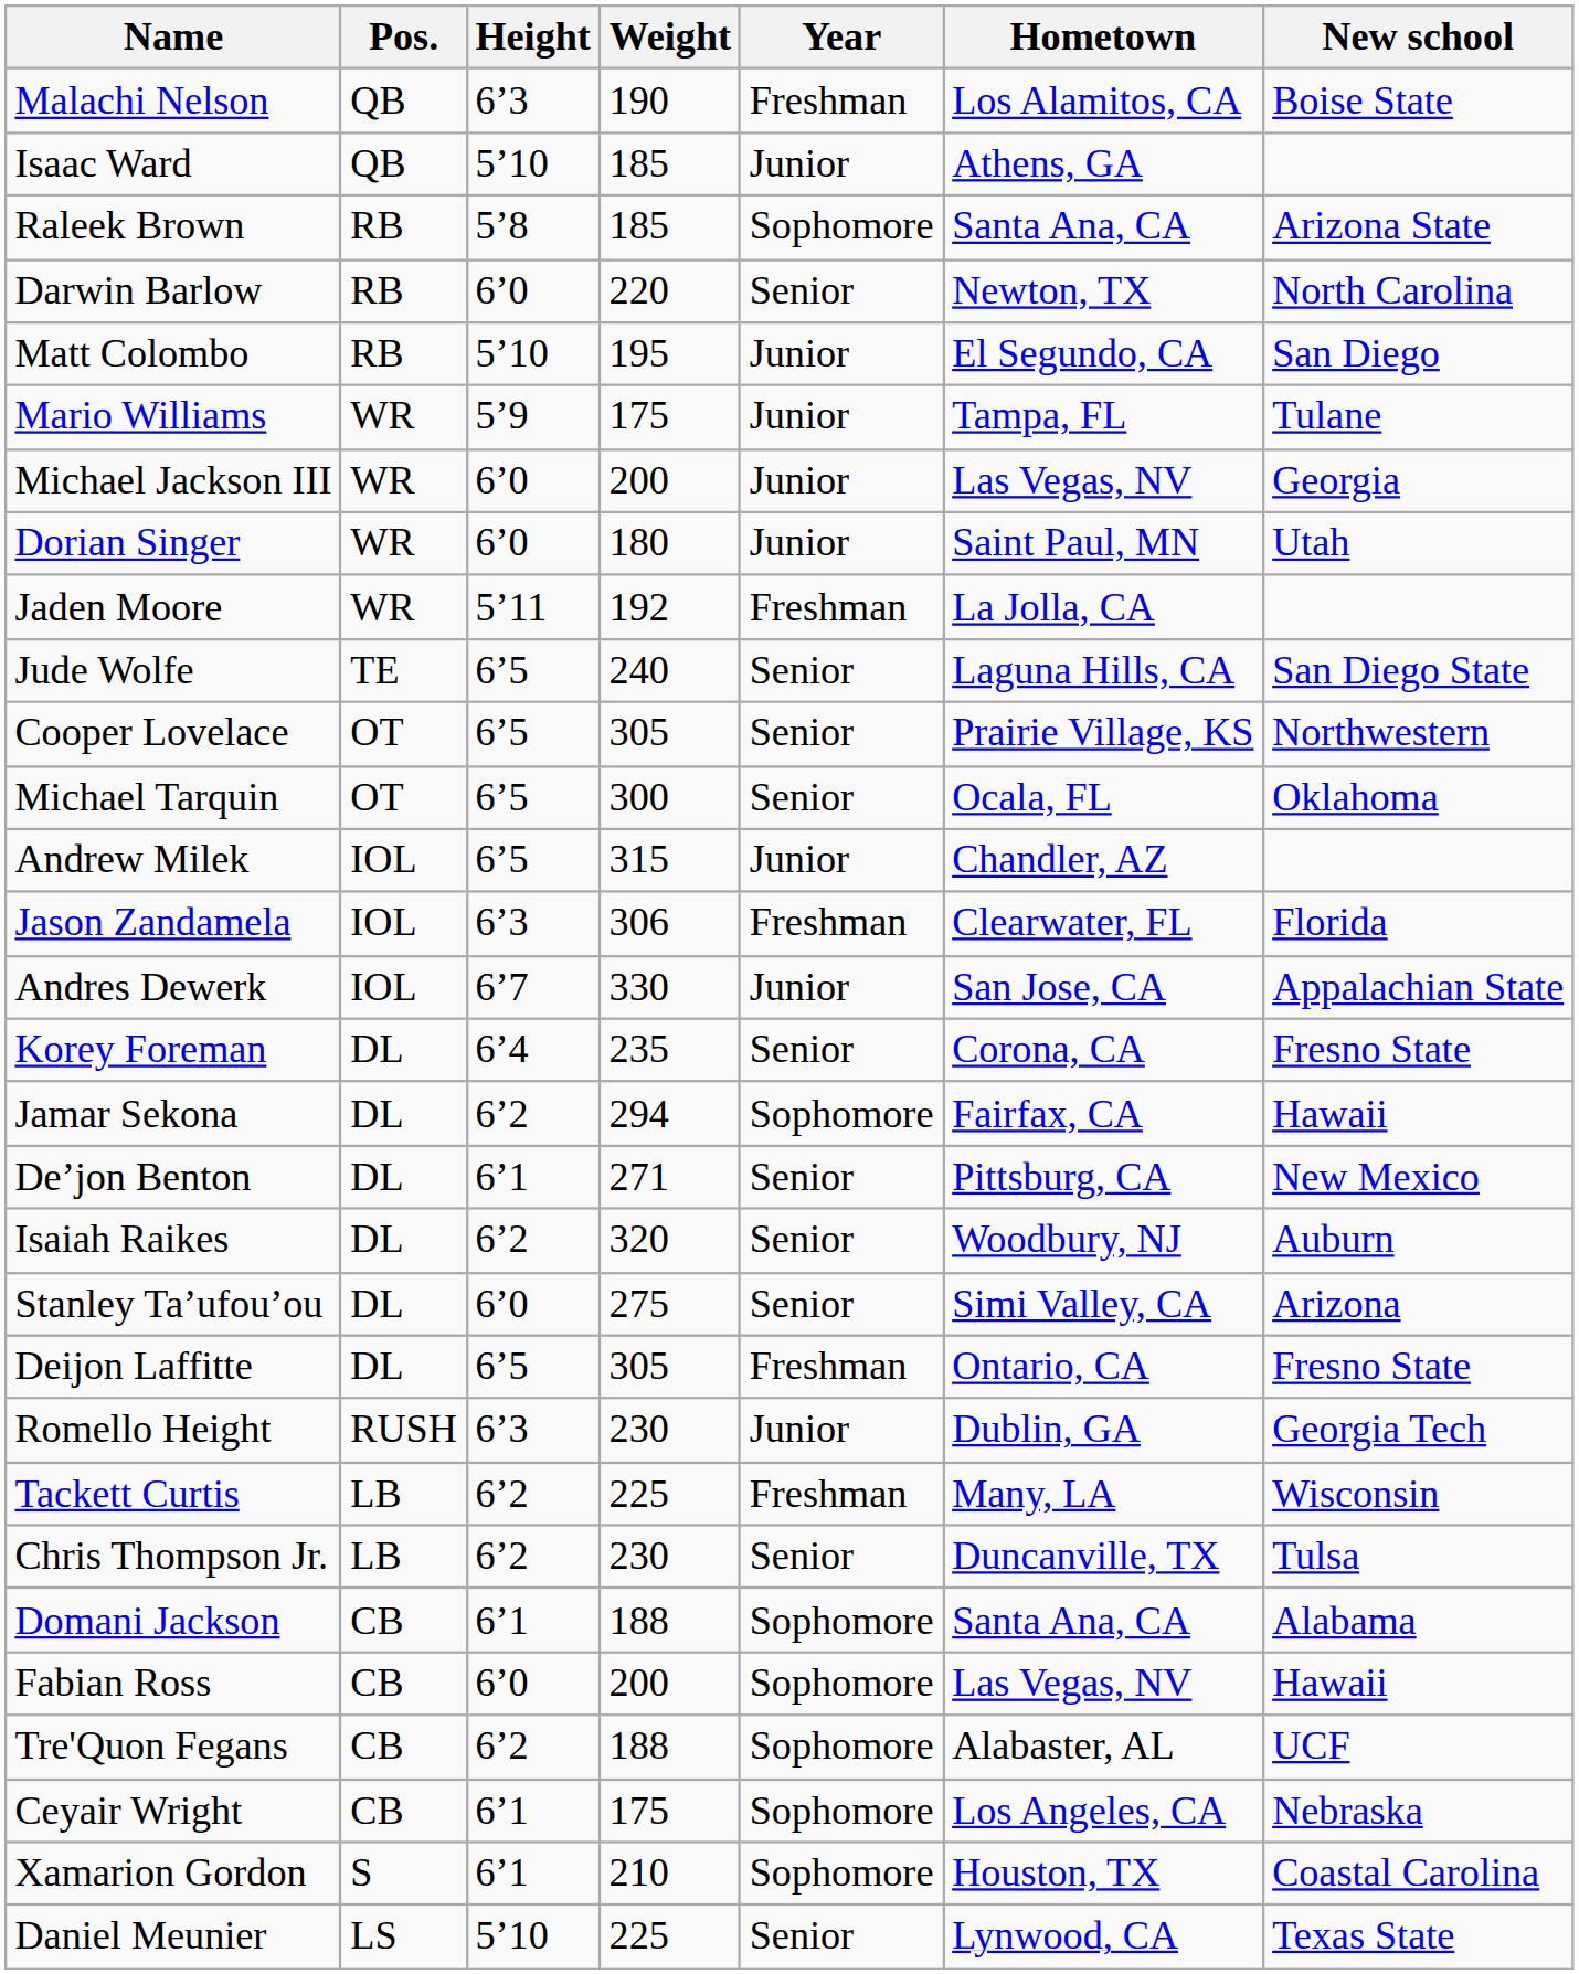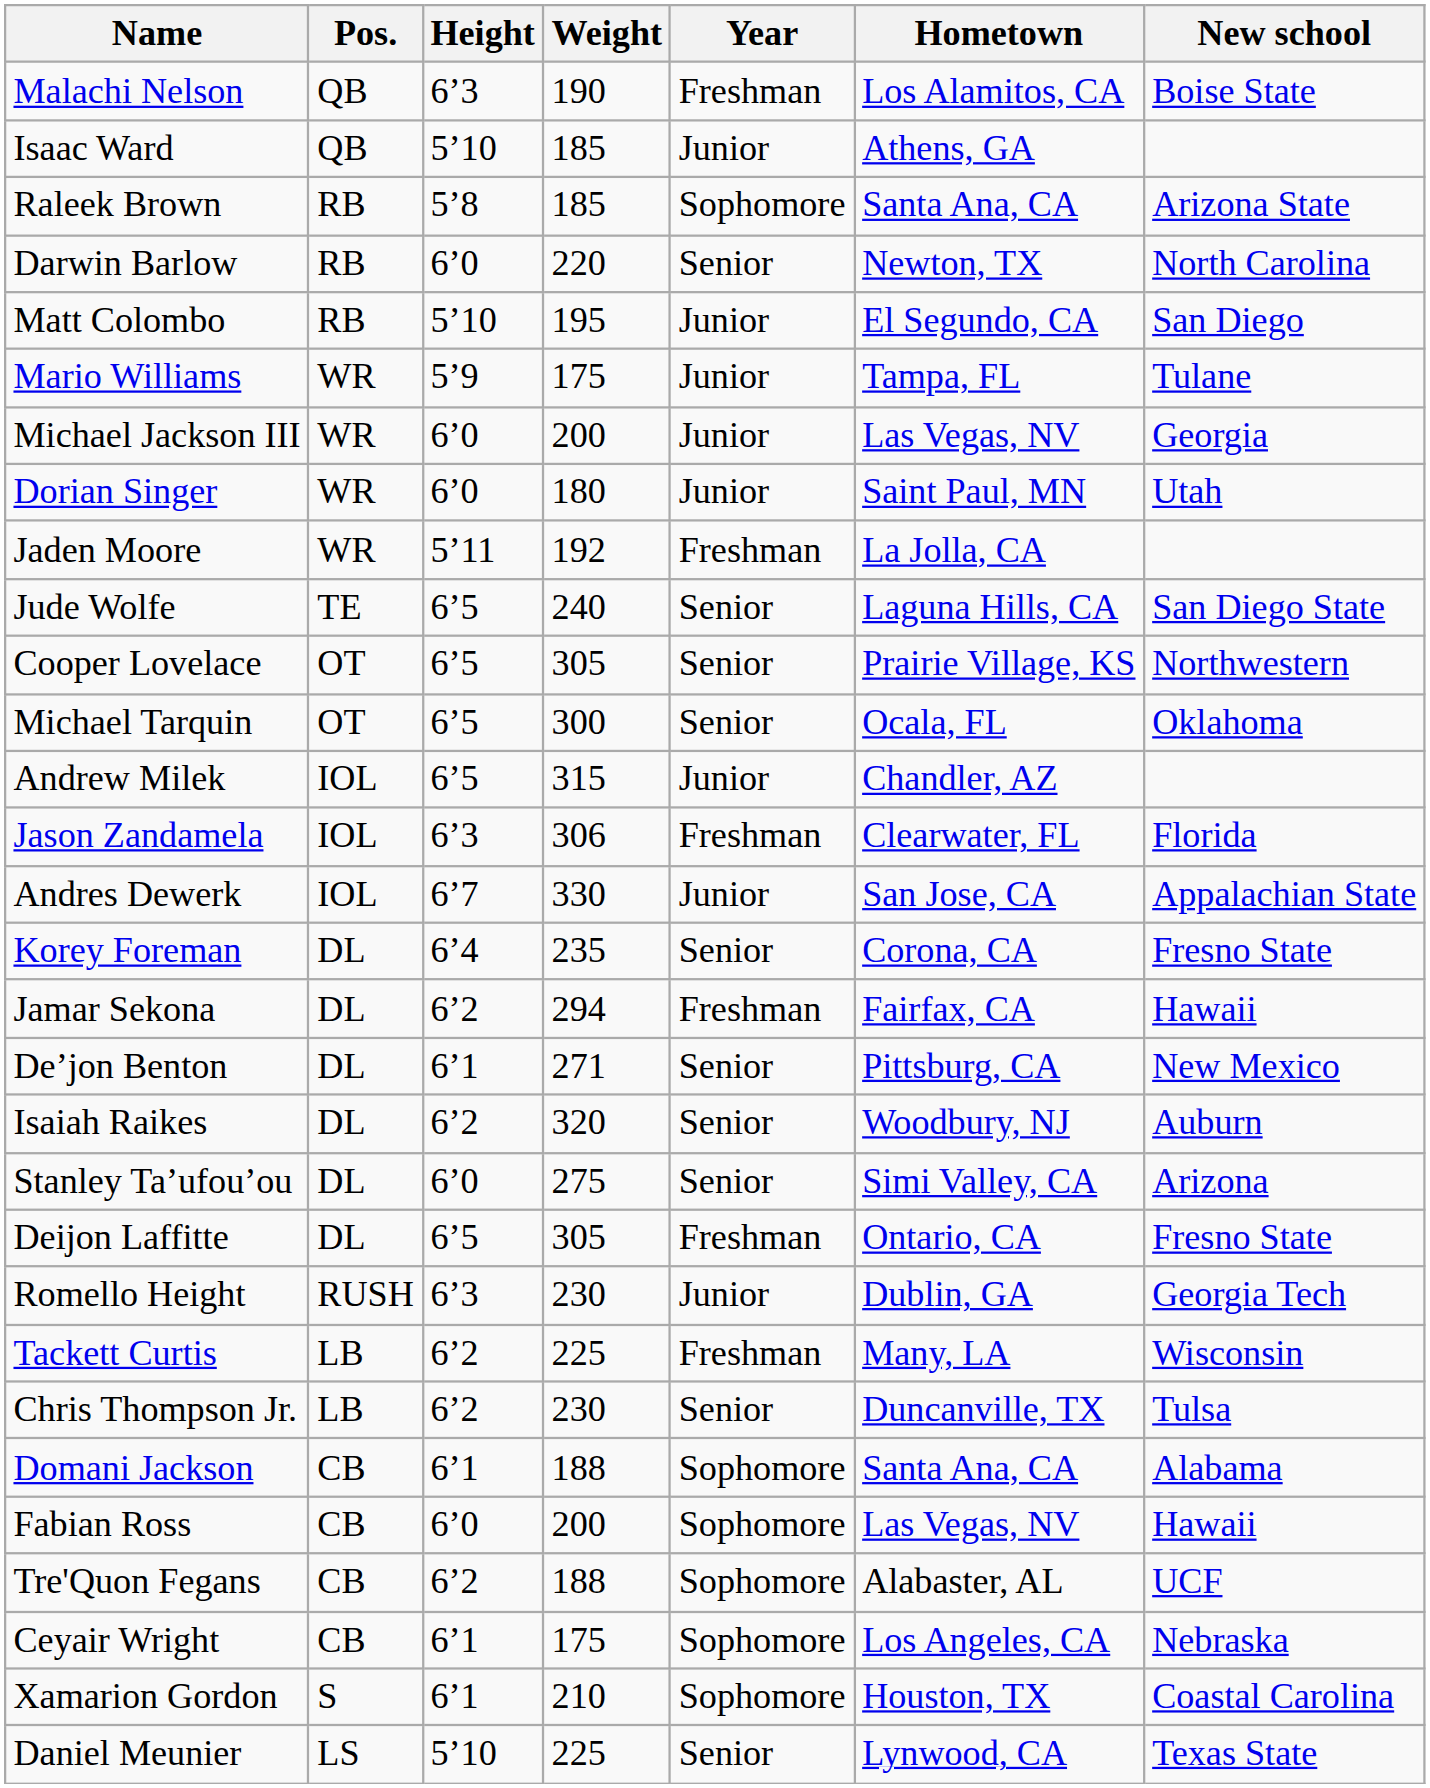Jamar Sekona | Year: Sophomore -> Freshman
